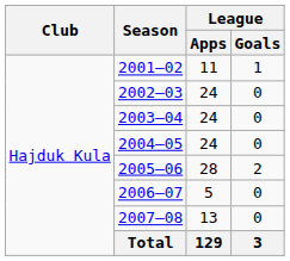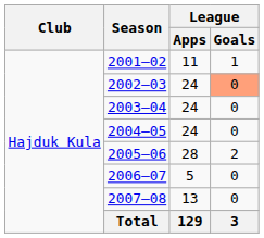2002–03 | League / Goals: no background -> lightsalmon background
